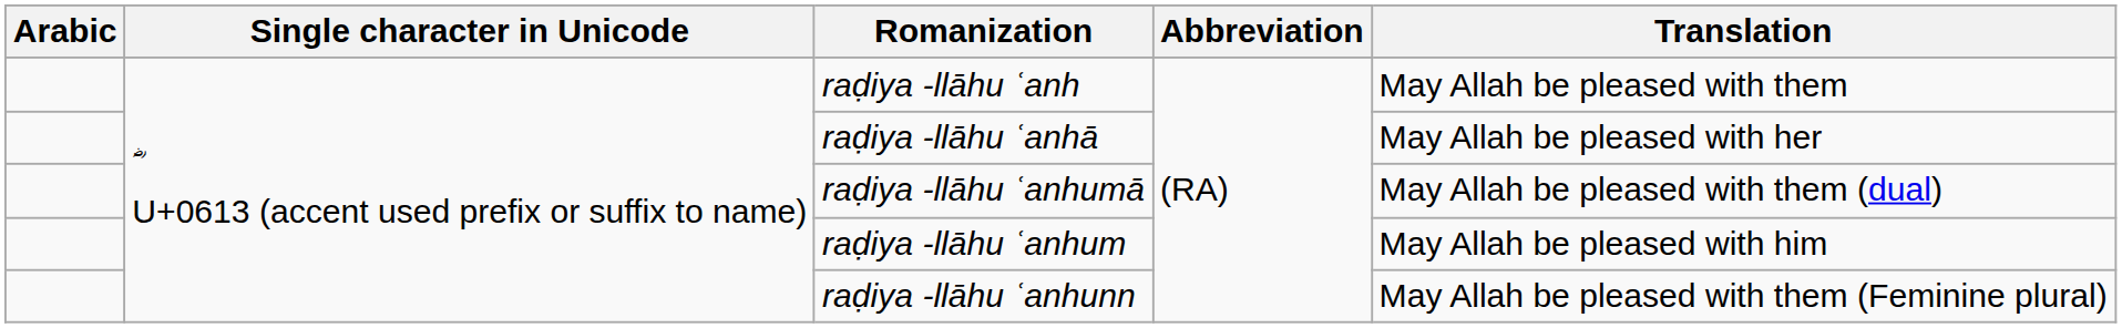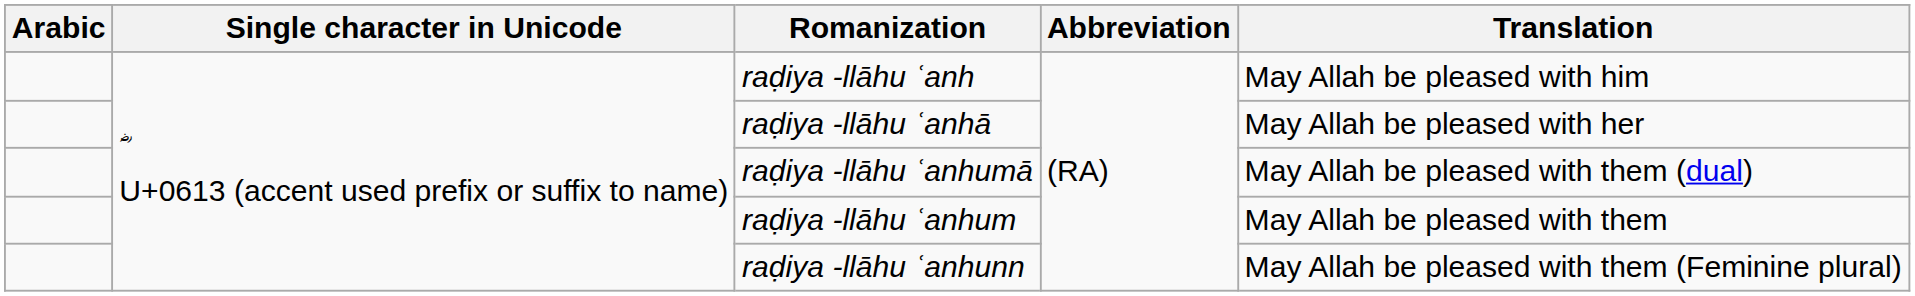raḍiya -llāhu ʿanh | Translation: May Allah be pleased with them -> May Allah be pleased with him
raḍiya -llāhu ʿanhum | Translation: May Allah be pleased with him -> May Allah be pleased with them
